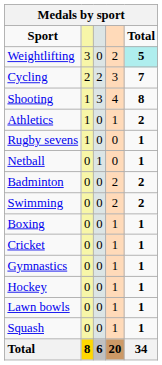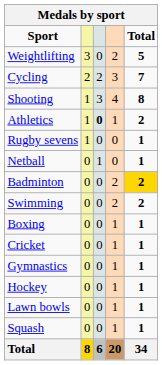Weightlifting | Total: paleturquoise background -> no background
Athletics | column 3: normal -> bold
Badminton | Total: no background -> gold background
